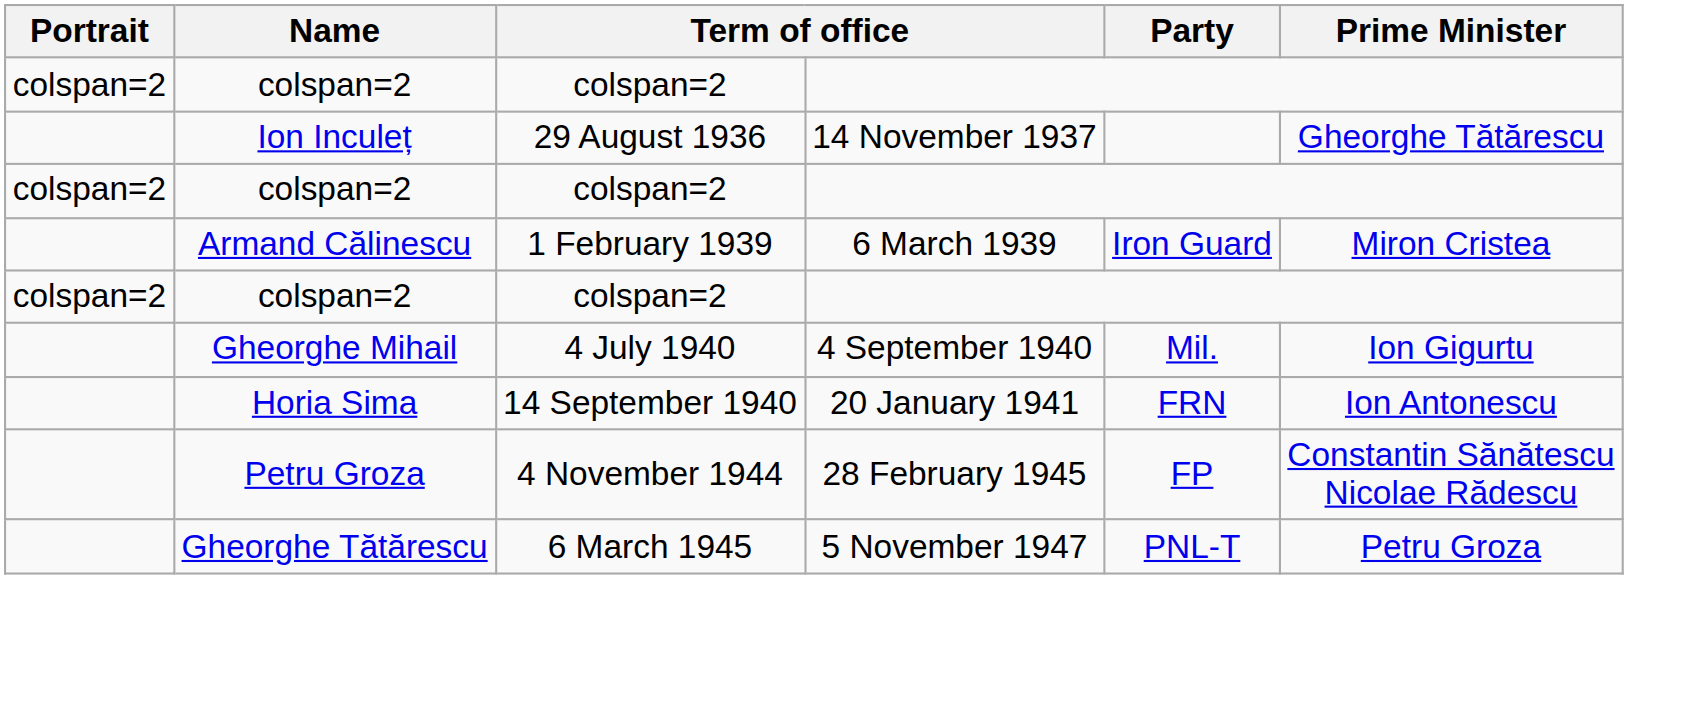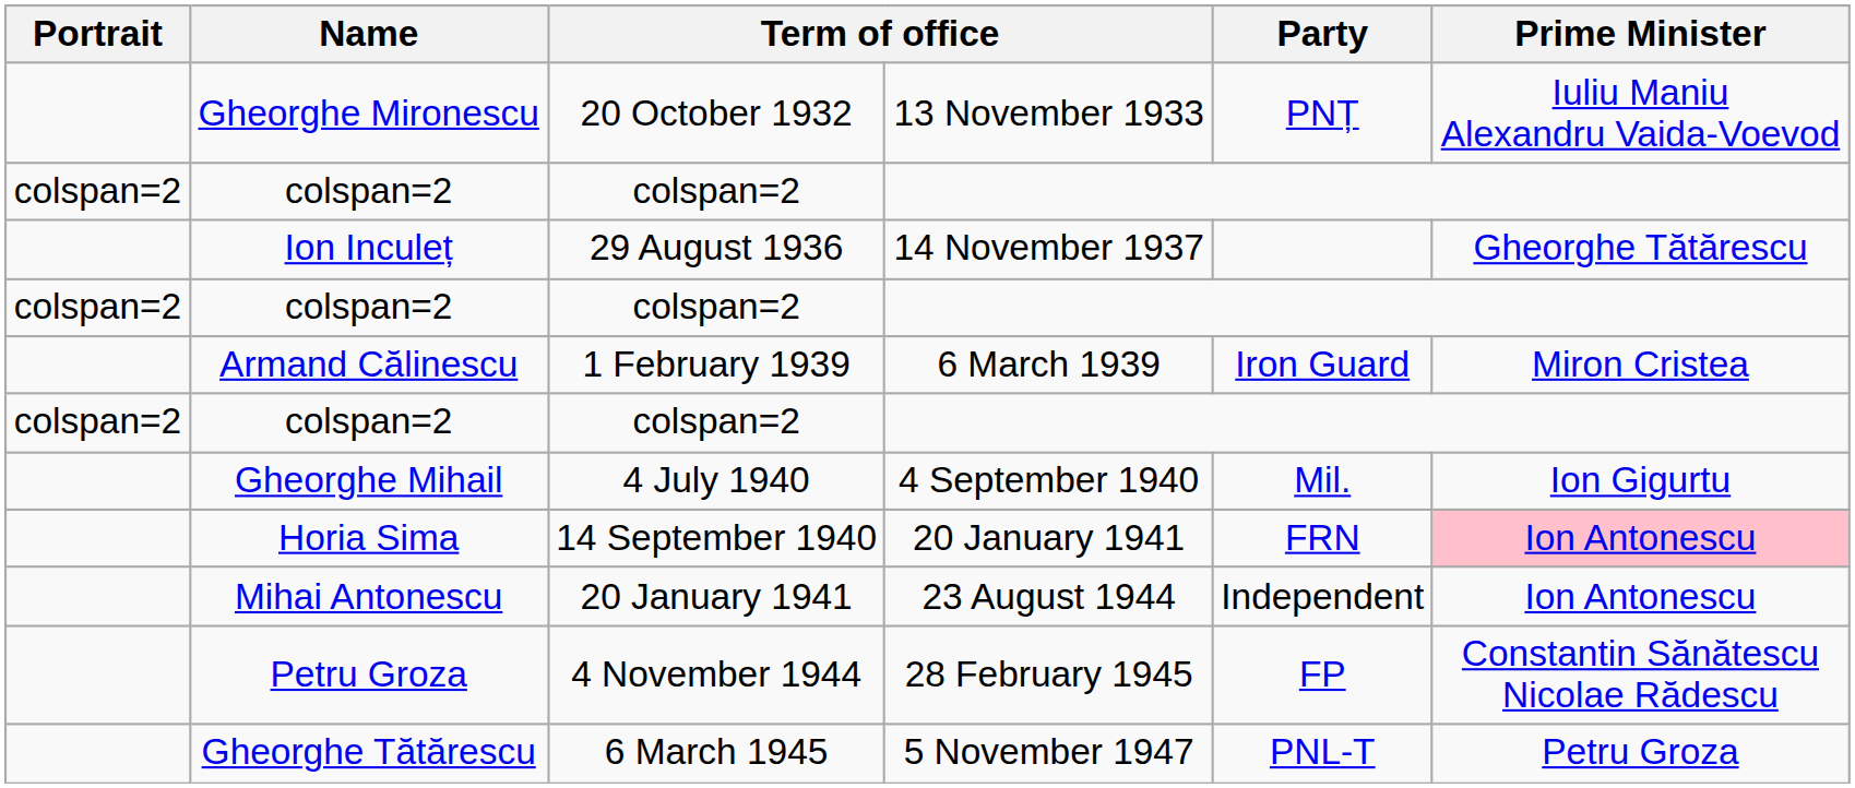+ row: Gheorghe Mironescu | 20 October 1932 | 13 November 1933 | PNȚ | Iuliu Maniu Alexandru Vaida-Voevod
Horia Sima | Prime Minister: no background -> pink background
+ row: Mihai Antonescu | 20 January 1941 | 23 August 1944 | Independent | Ion Antonescu
